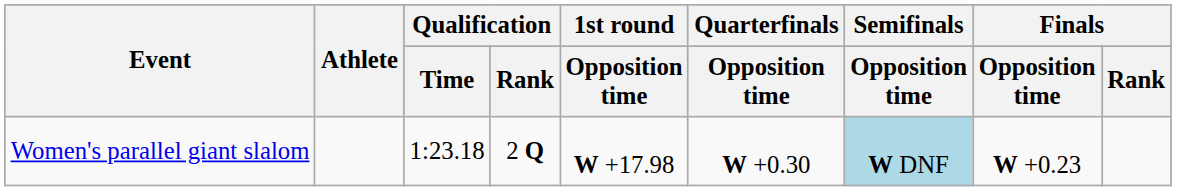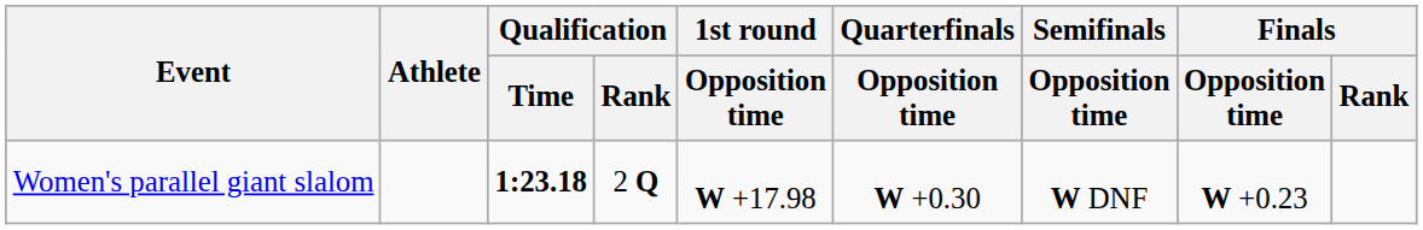Women's parallel giant slalom | Qualification / Time: normal -> bold
Women's parallel giant slalom | Semifinals / Opposition time: lightblue background -> no background
